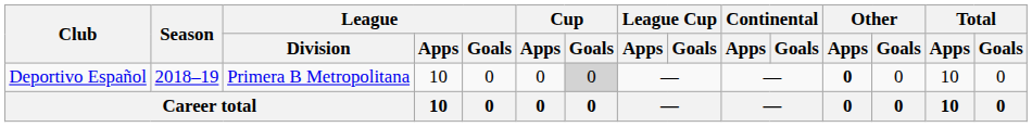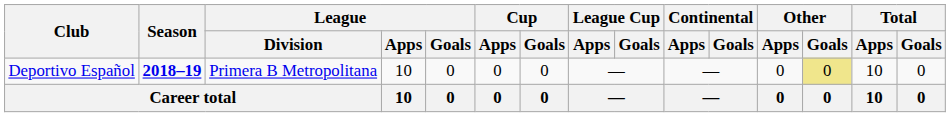Deportivo Español | Season: normal -> bold
Deportivo Español | Cup / Goals: lightgrey background -> no background
Deportivo Español | Other / Apps: bold -> normal
Deportivo Español | Other / Goals: no background -> khaki background
